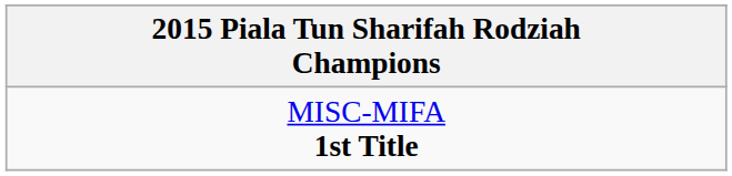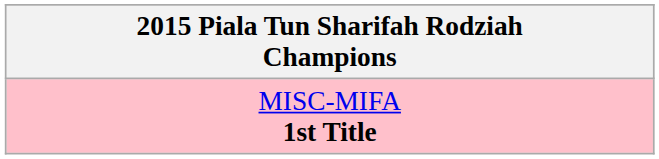row 2 | column 1: no background -> pink background
